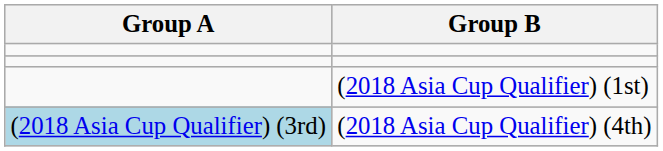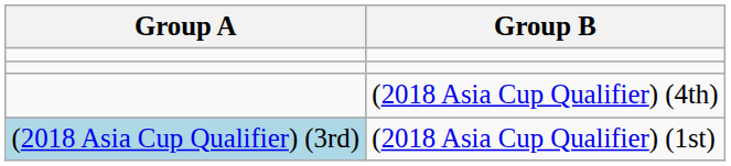row 4 | Group B: (2018 Asia Cup Qualifier) (1st) -> (2018 Asia Cup Qualifier) (4th)
row 5 | Group B: (2018 Asia Cup Qualifier) (4th) -> (2018 Asia Cup Qualifier) (1st)
